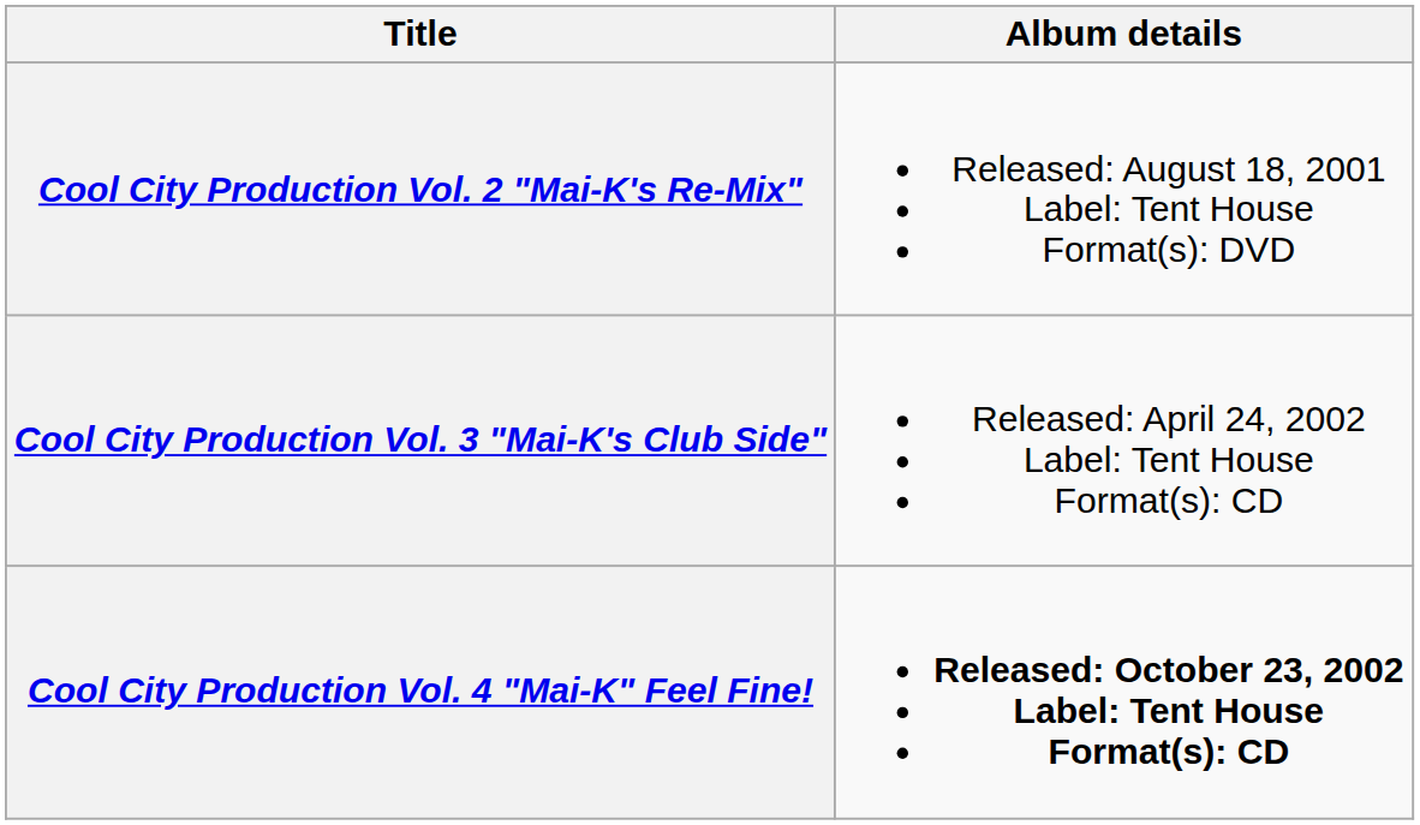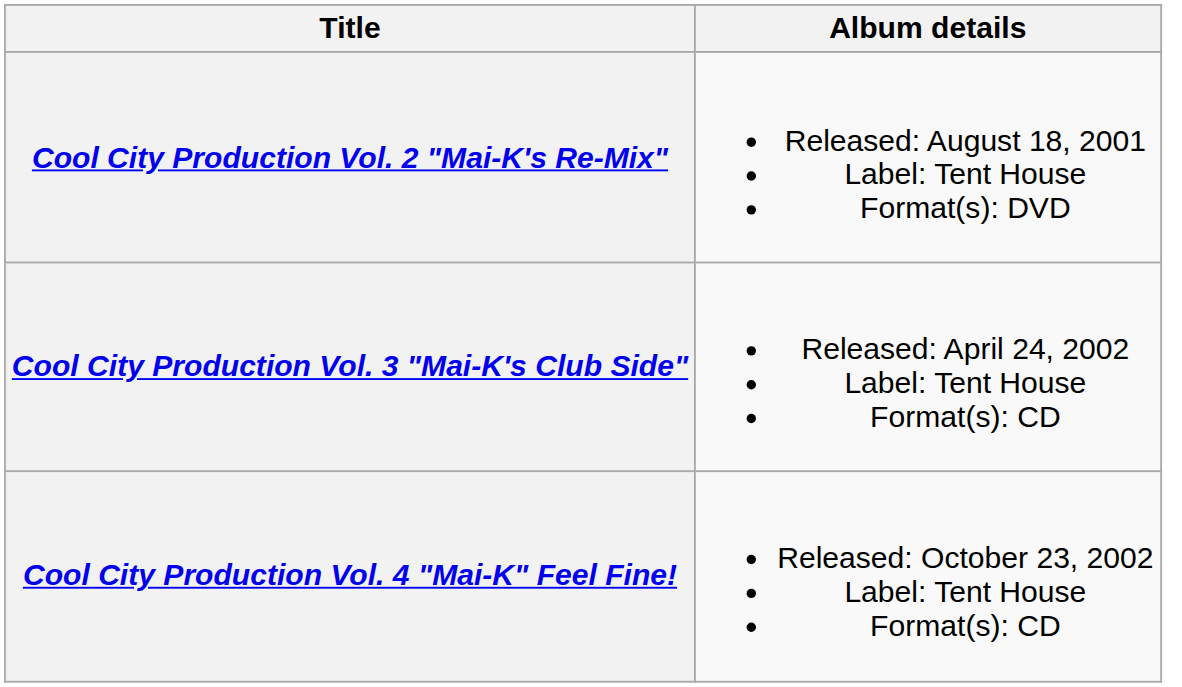Cool City Production Vol. 4 "Mai-K" Feel Fine! | Album details: bold -> normal
